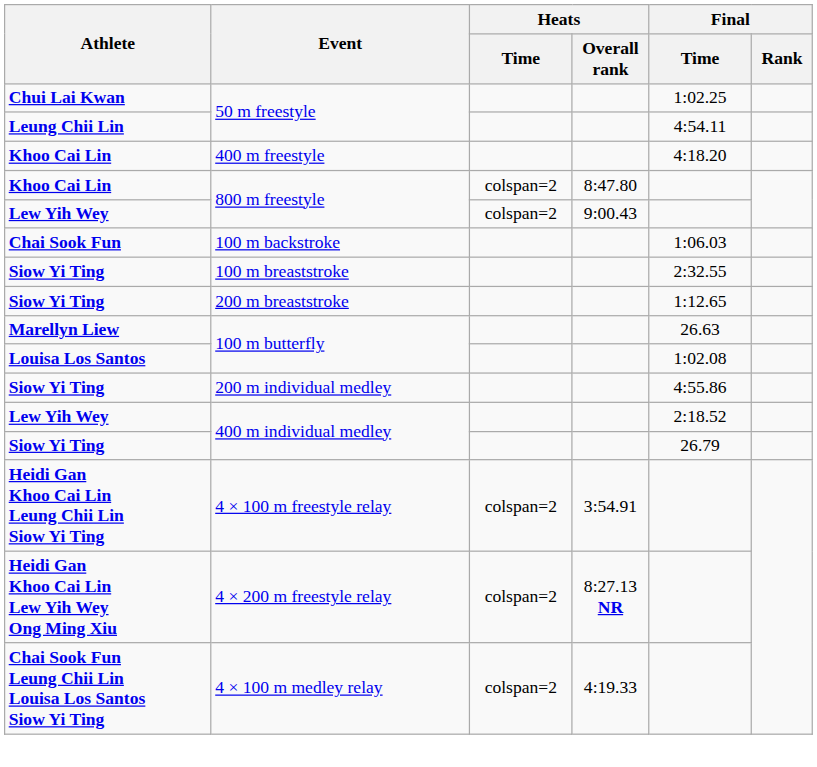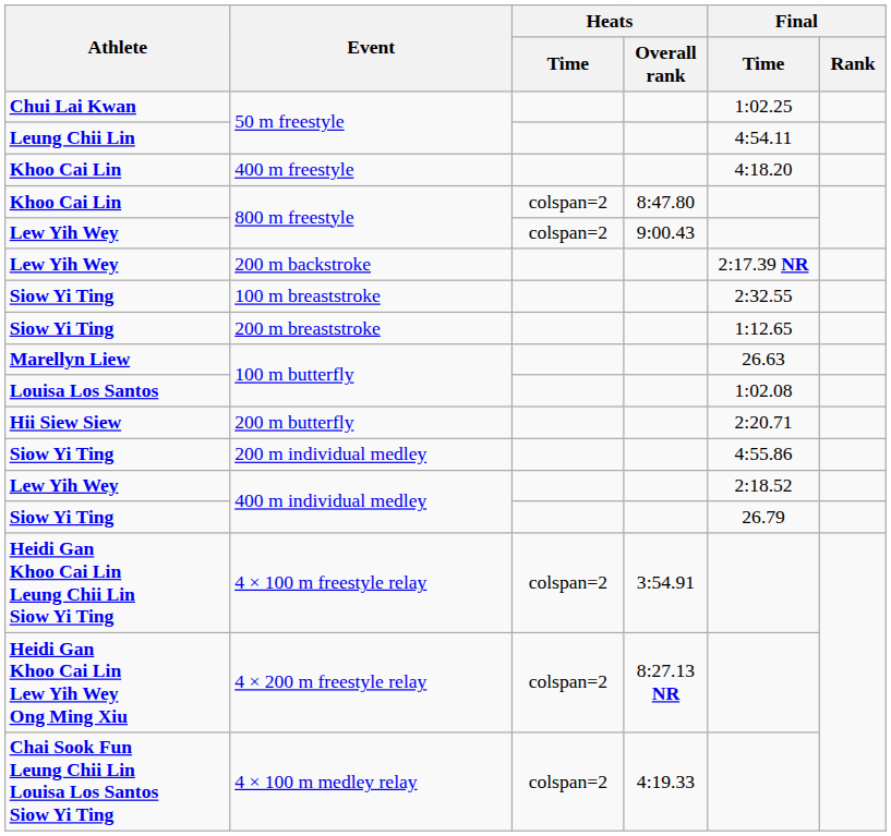- row: Chai Sook Fun | 100 m backstroke | 1:06.03
+ row: Lew Yih Wey | 200 m backstroke | 2:17.39 NR
+ row: Hii Siew Siew | 200 m butterfly | 2:20.71
